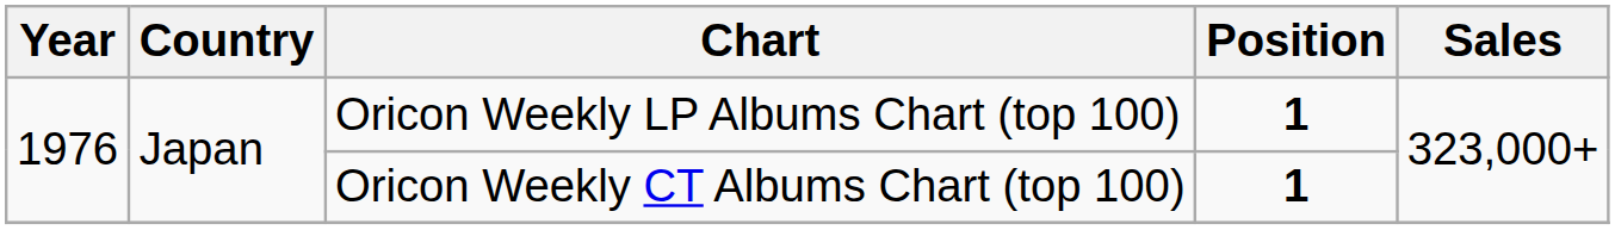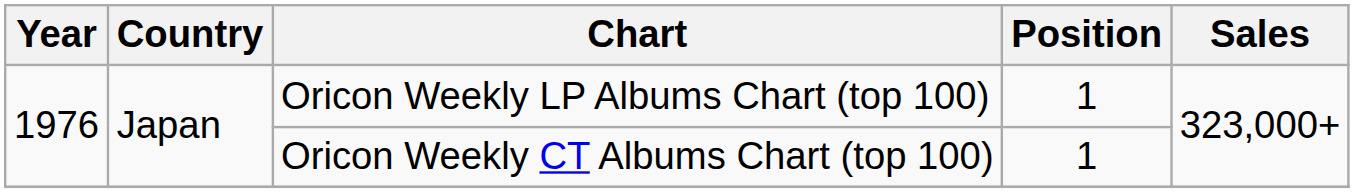Oricon Weekly LP Albums Chart (top 100) | Position: bold -> normal
Oricon Weekly CT Albums Chart (top 100) | Position: bold -> normal
